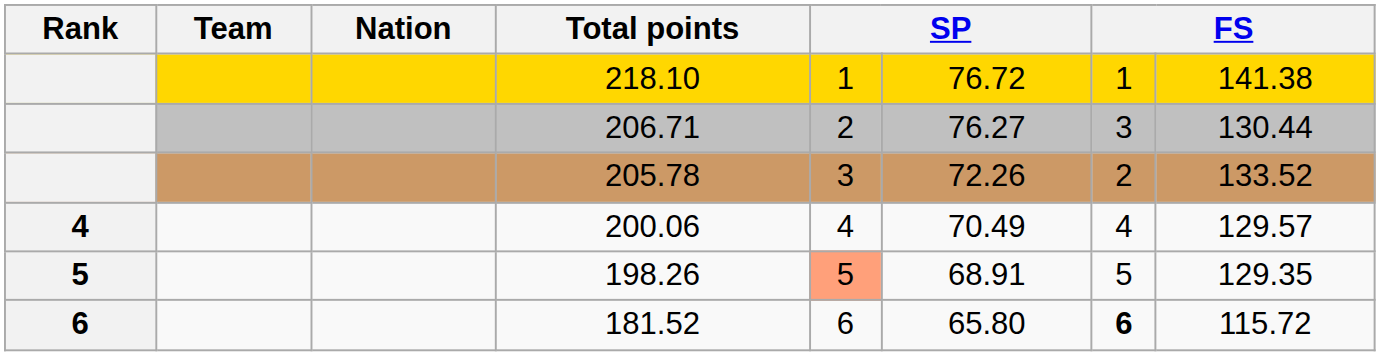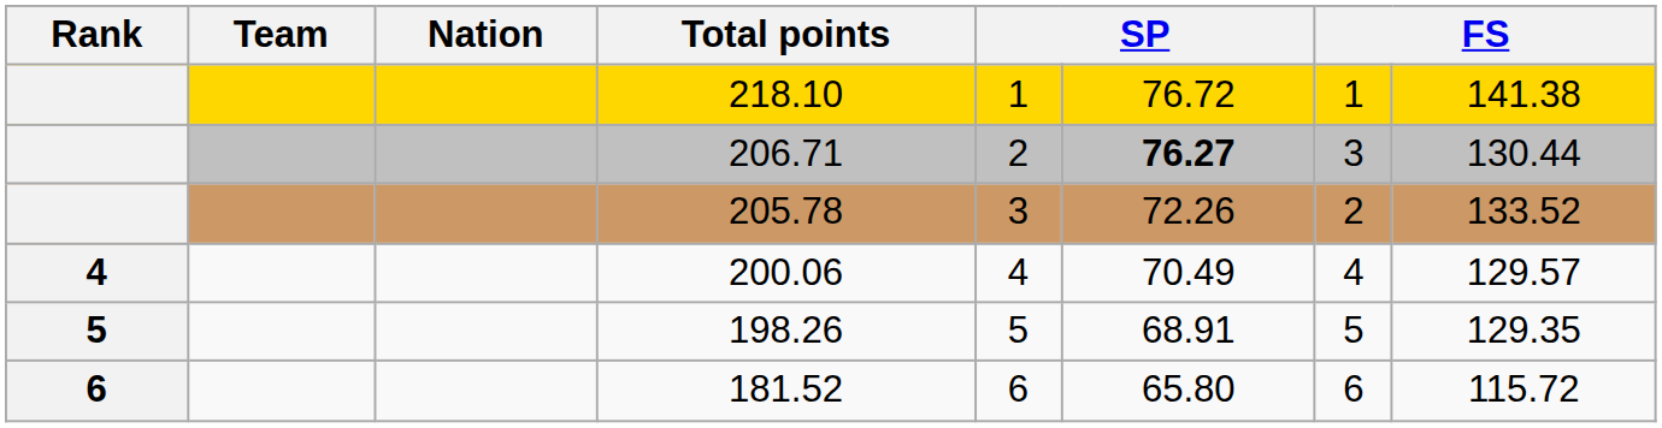206.71 | column 6: normal -> bold
198.26 | column 5: lightsalmon background -> no background
181.52 | column 7: bold -> normal
